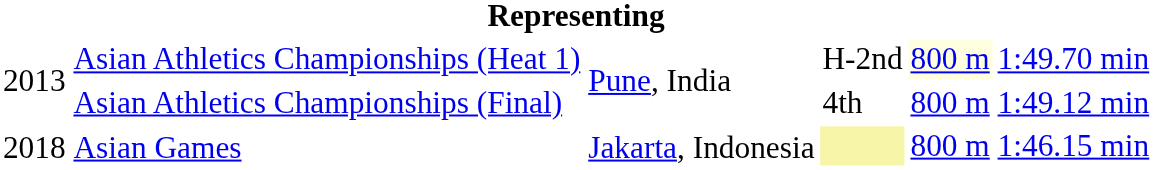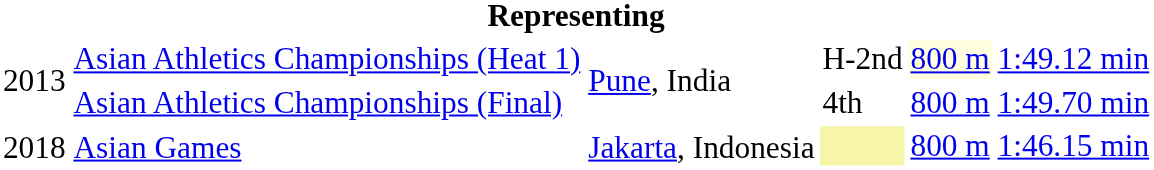Asian Athletics Championships (Heat 1) | column 6: 1:49.70 min -> 1:49.12 min
Asian Athletics Championships (Final) | column 6: 1:49.12 min -> 1:49.70 min
